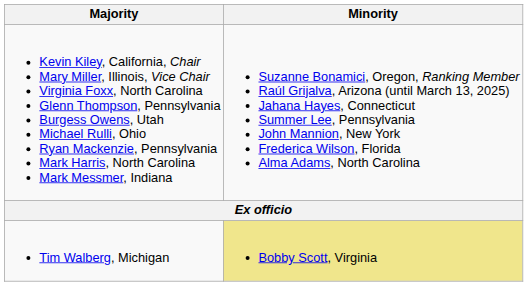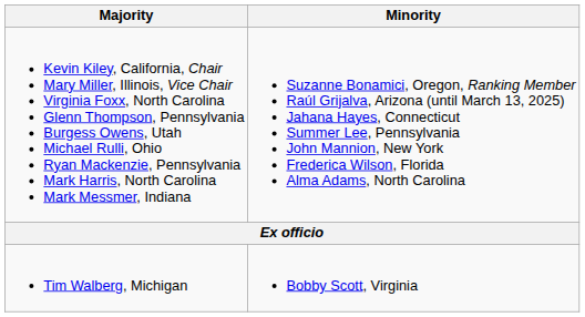Tim Walberg, Michigan | Minority: khaki background -> no background
